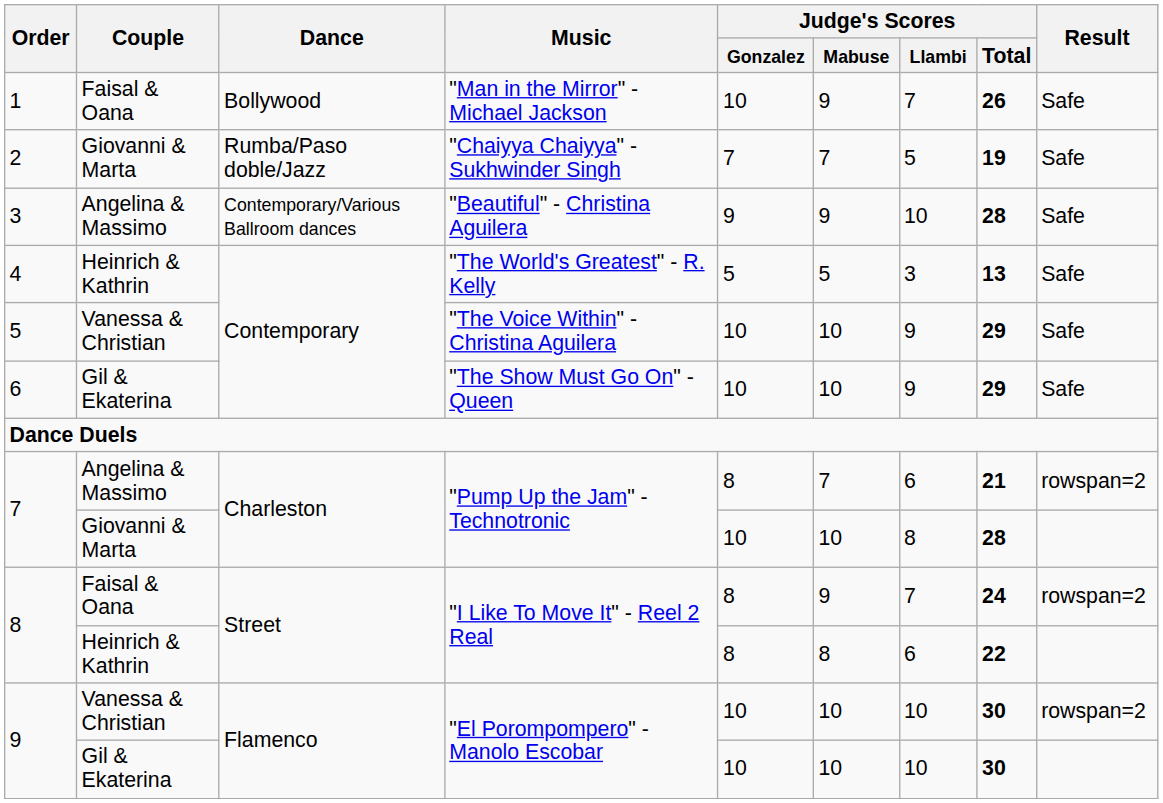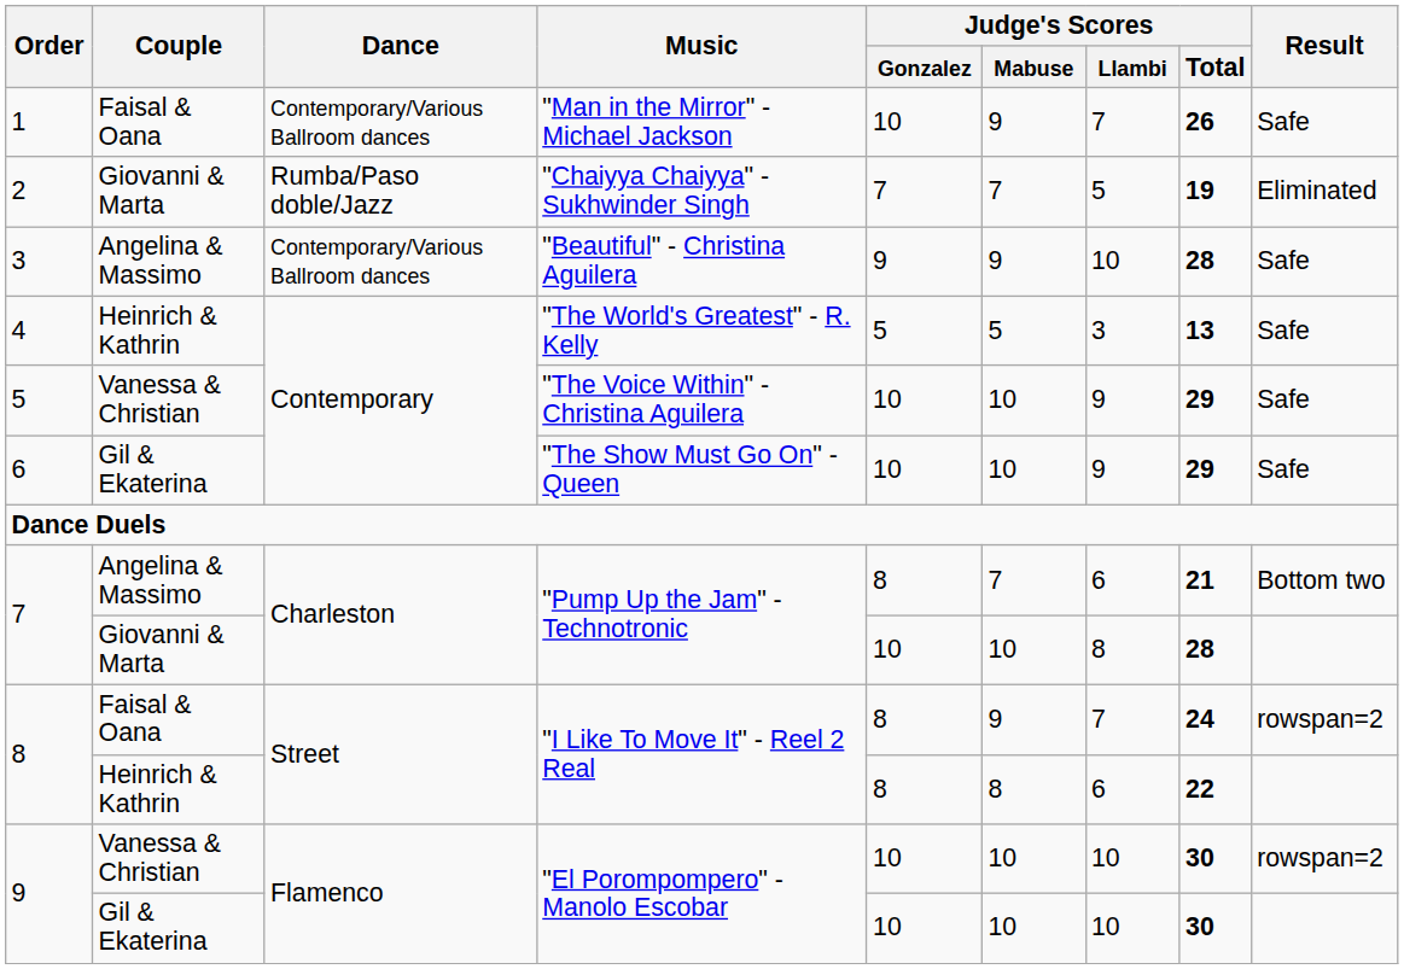1 | Dance: Bollywood -> Contemporary/Various Ballroom dances
2 | Result: Safe -> Eliminated
7 / Angelina & Massimo | Result: rowspan=2 -> Bottom two
